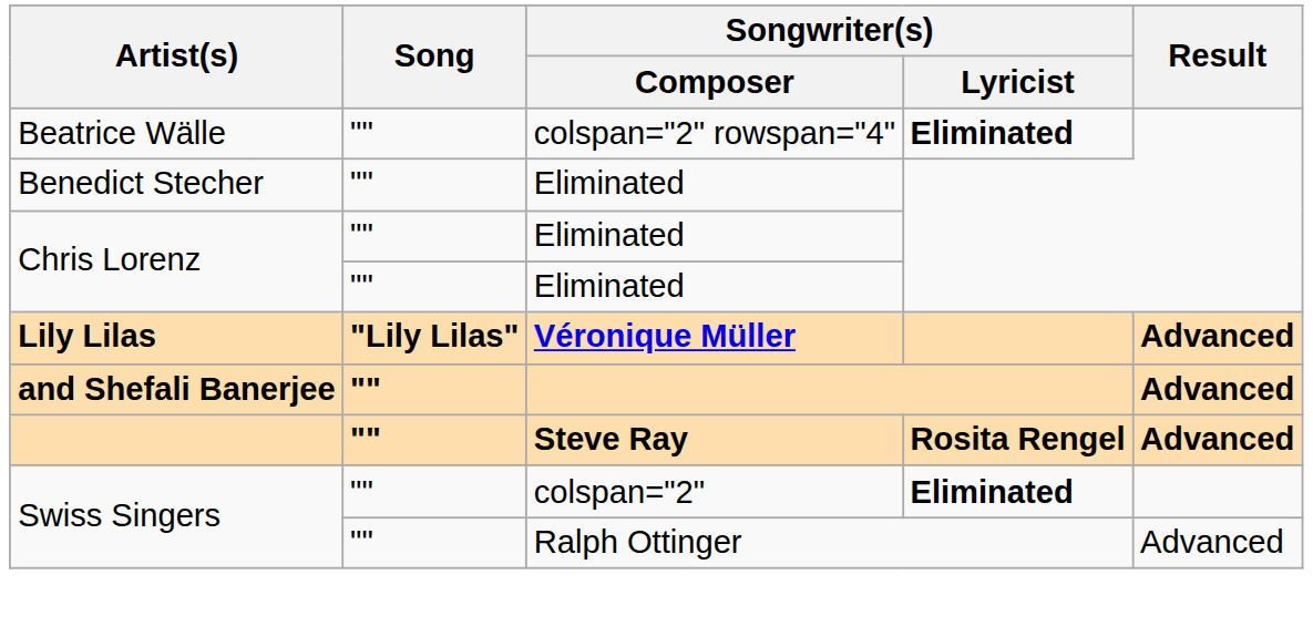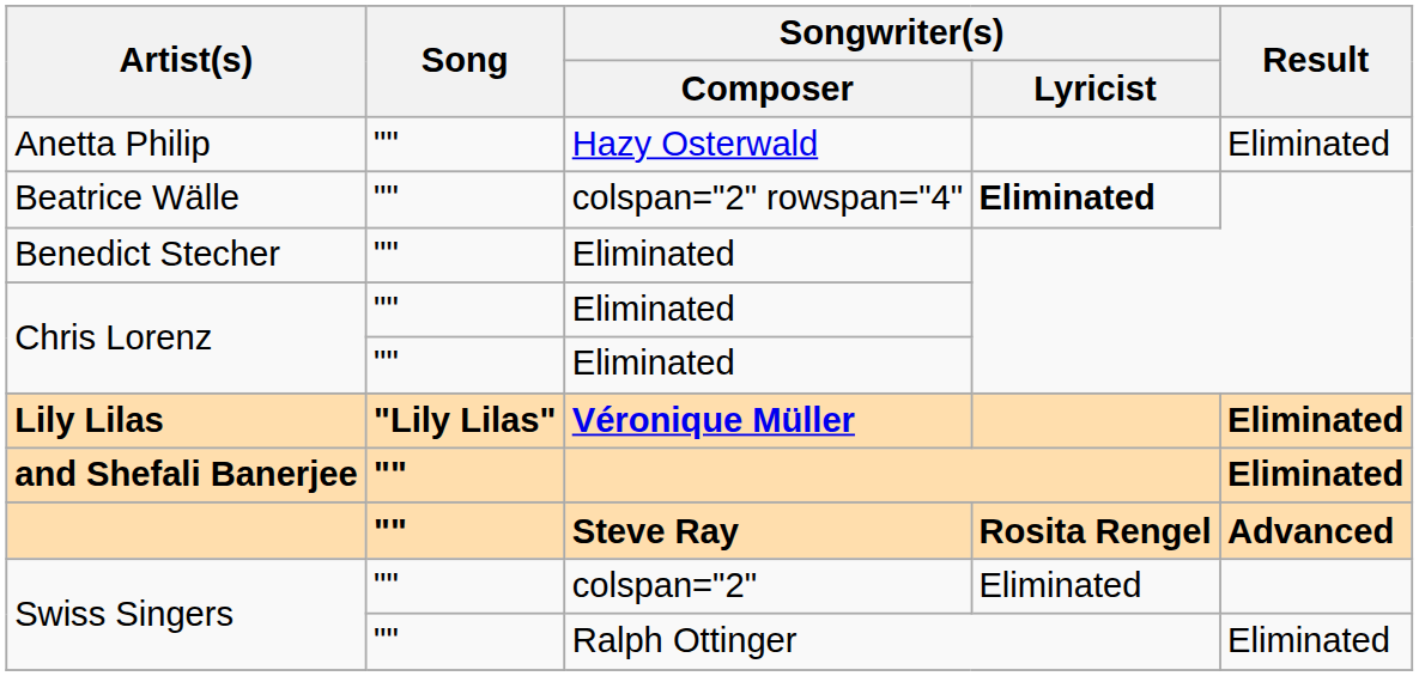+ row: Anetta Philip | "" | Hazy Osterwald | Eliminated
Lily Lilas | Result: Advanced -> Eliminated
and Shefali Banerjee | Result: Advanced -> Eliminated
Swiss Singers / colspan="2" | Songwriter(s) / Lyricist: bold -> normal
Swiss Singers / Ralph Ottinger | Result: Advanced -> Eliminated
